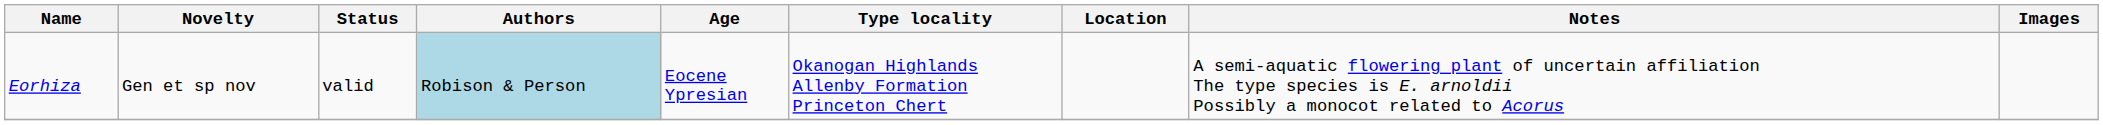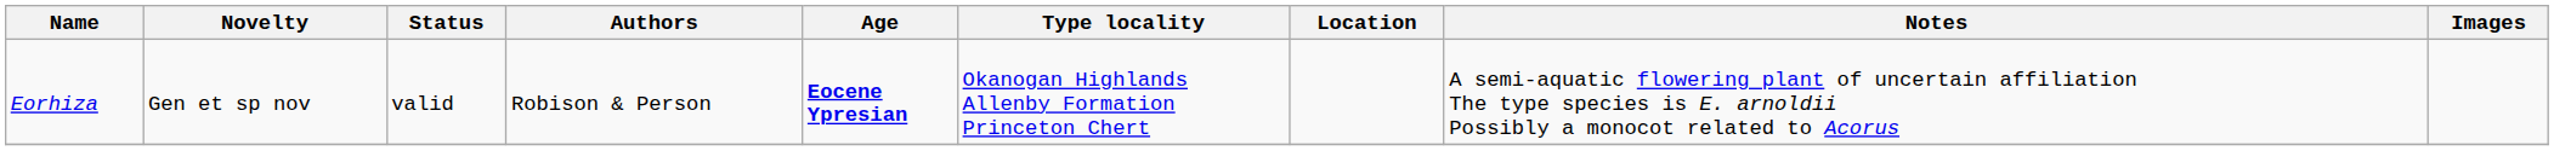Eorhiza | Authors: lightblue background -> no background
Eorhiza | Age: normal -> bold
